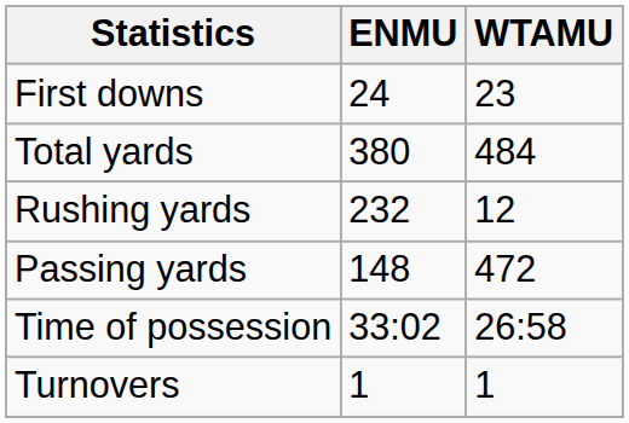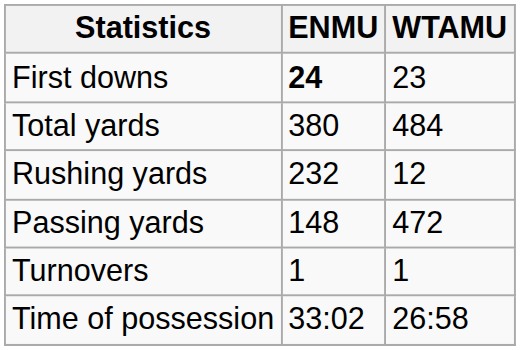First downs | ENMU: normal -> bold
rows swapped: Turnovers <-> Time of possession
